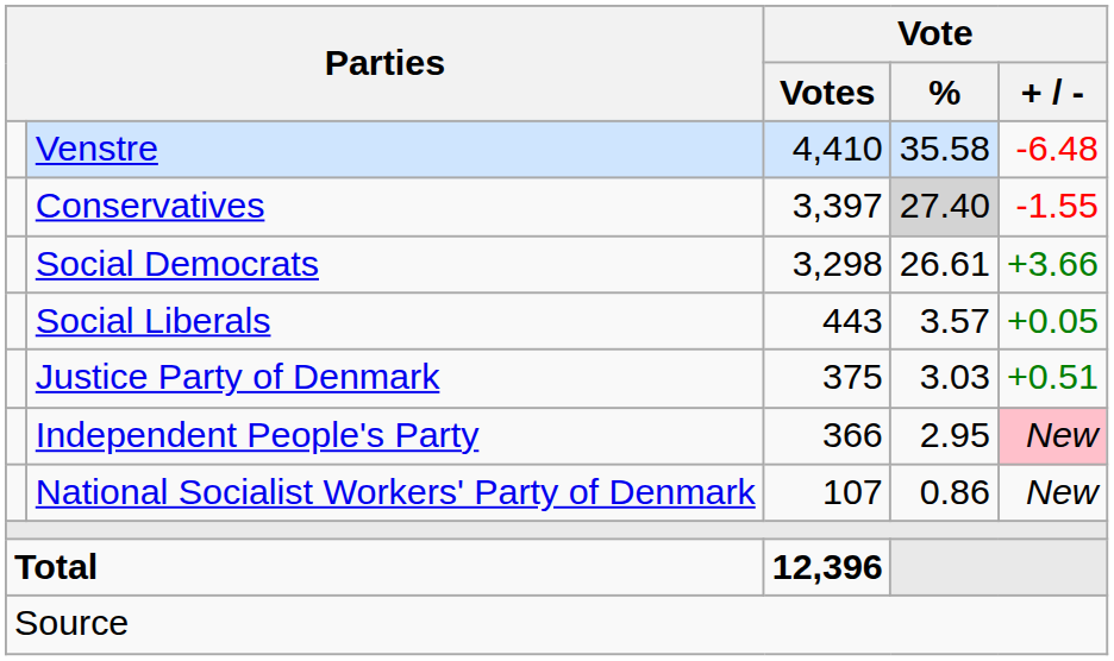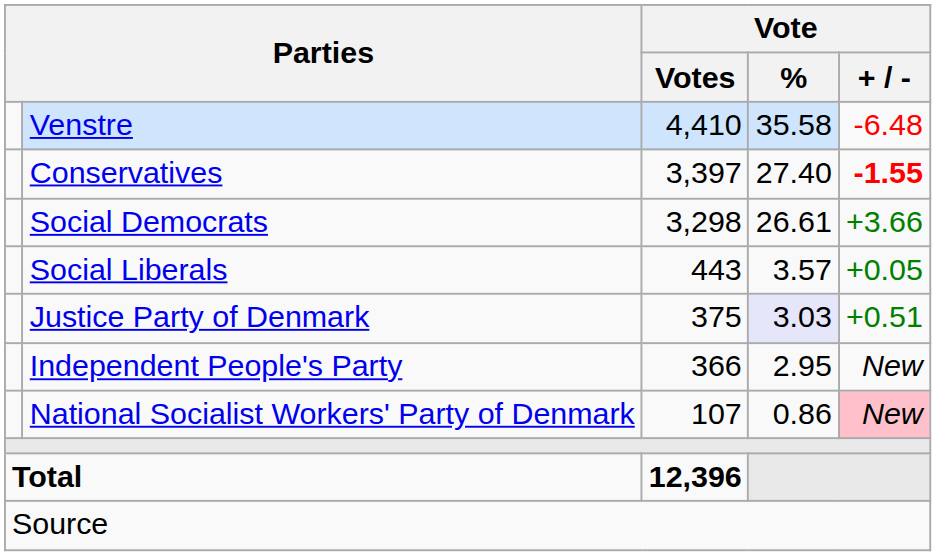Conservatives | Vote / %: lightgrey background -> no background
Conservatives | Vote / + / -: normal -> bold
Justice Party of Denmark | Vote / %: no background -> lavender background
Independent People's Party | Vote / + / -: pink background -> no background
National Socialist Workers' Party of Denmark | Vote / + / -: no background -> pink background
